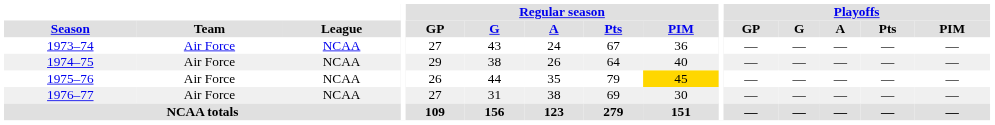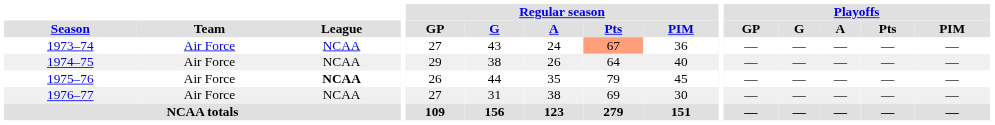1973–74 | Regular season / Pts: no background -> lightsalmon background
1975–76 | League: normal -> bold
1975–76 | Regular season / PIM: gold background -> no background
